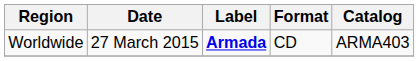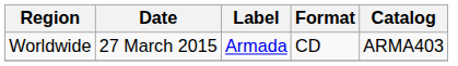Worldwide | Label: bold -> normal
